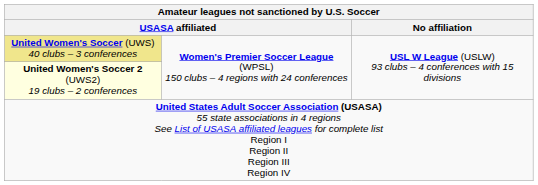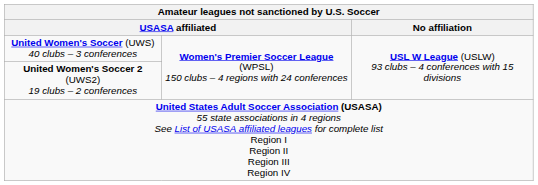United Women's Soccer (UWS) 40 clubs – 3 conferences | column 1: khaki background -> no background
United Women's Soccer 2 (UWS2) 19 clubs – 2 conferences | column 1: lightyellow background -> no background
